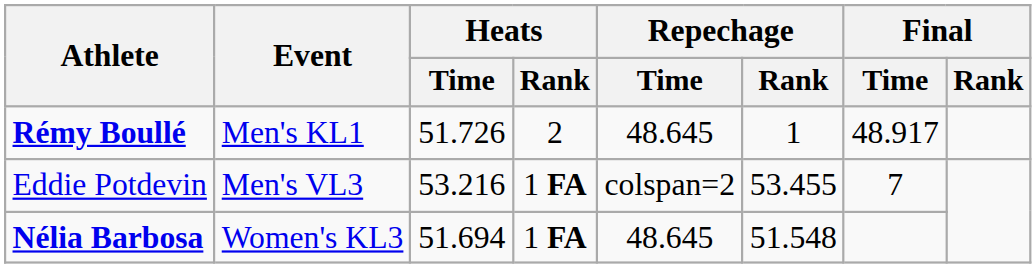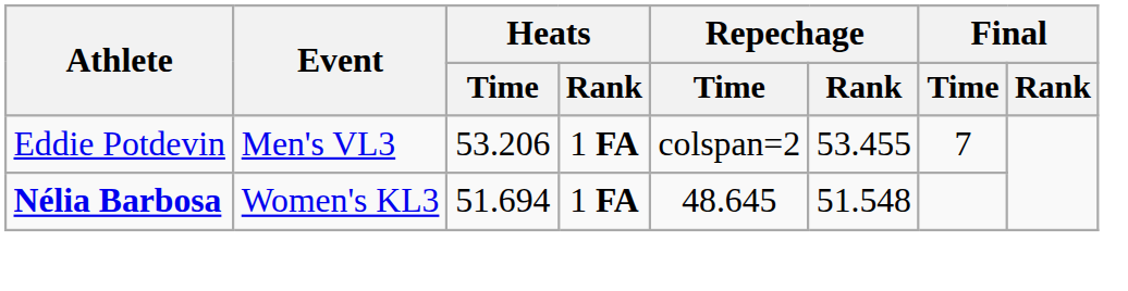- row: Rémy Boullé | Men's KL1 | 51.726 | 2 | 48.645 | 1 | 48.917
Eddie Potdevin | Heats / Time: 53.216 -> 53.206
